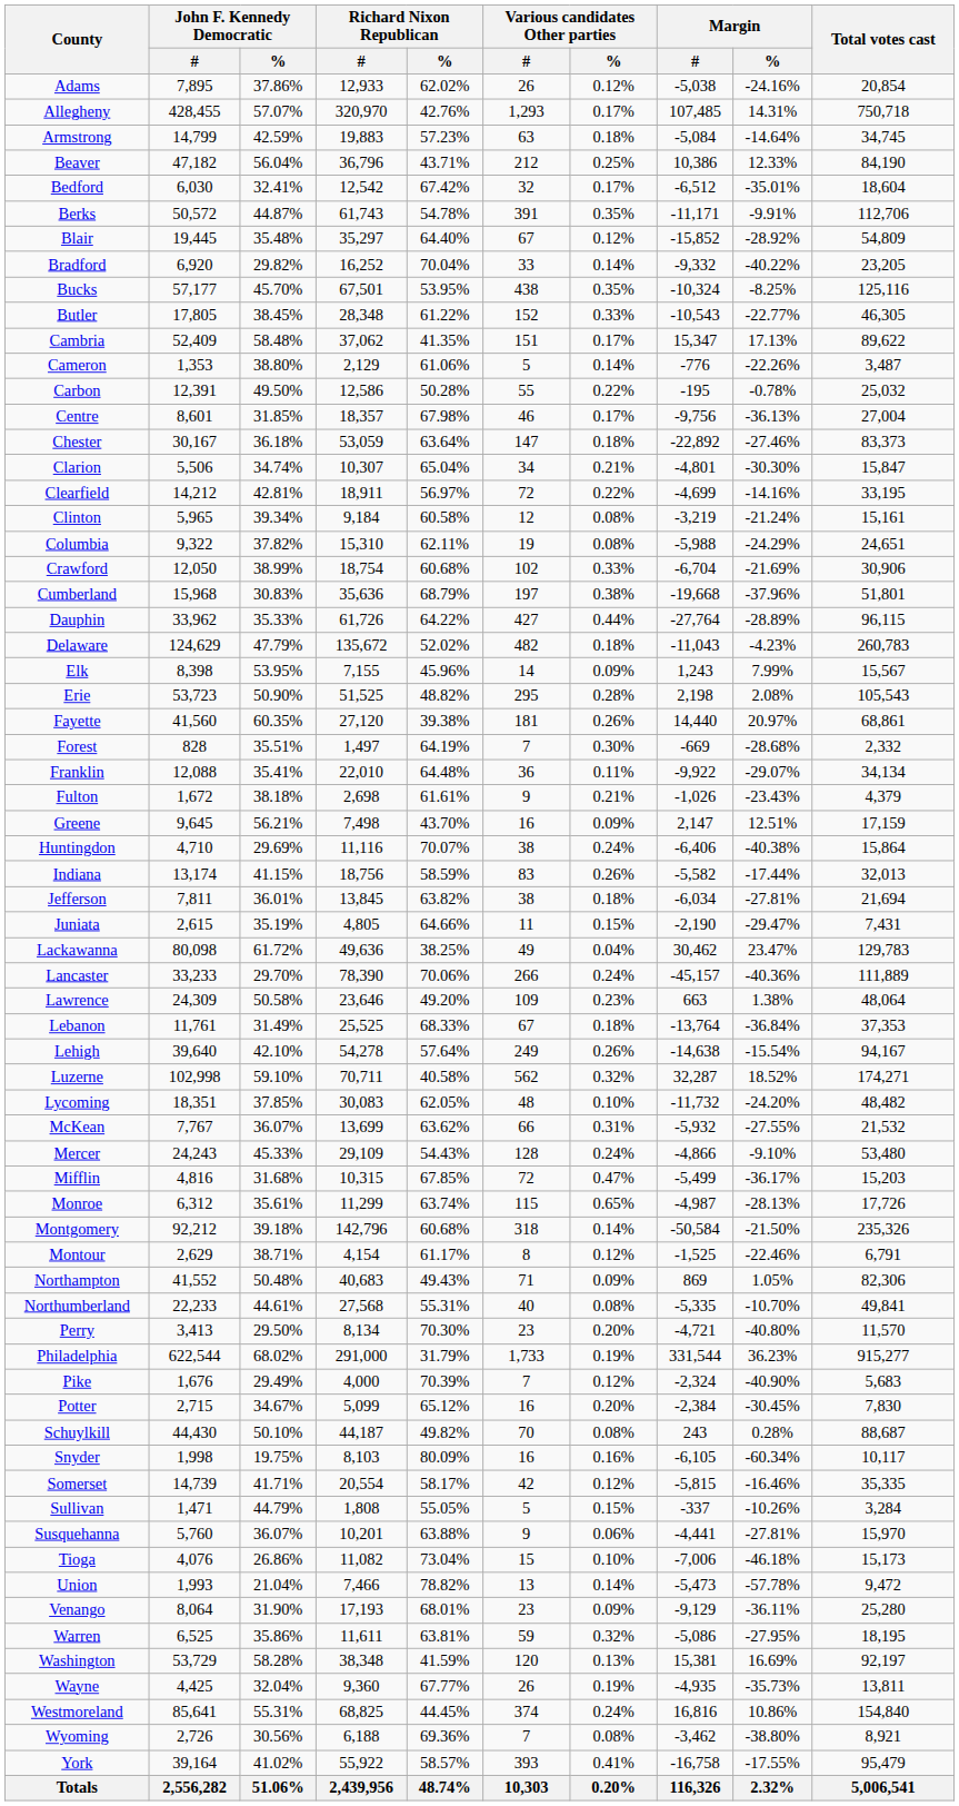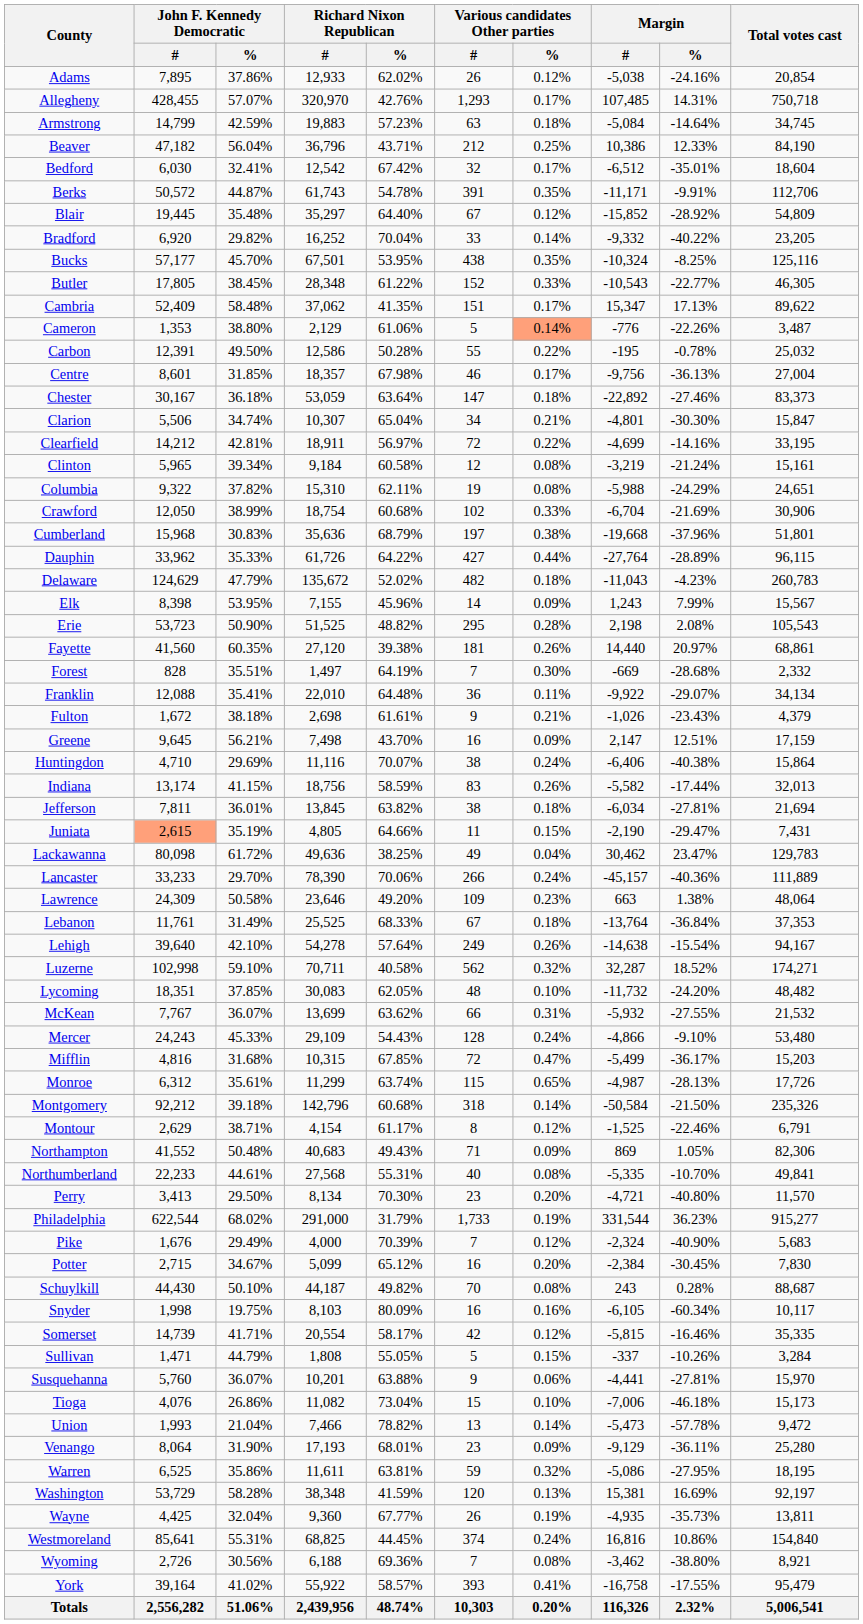Cameron | Various candidates Other parties / %: no background -> lightsalmon background
Juniata | John F. Kennedy Democratic / #: no background -> lightsalmon background
